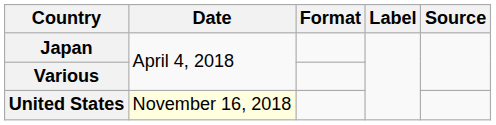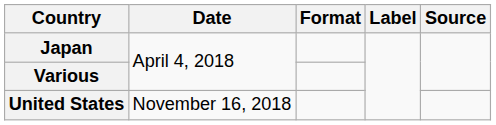United States | Date: lightyellow background -> no background
